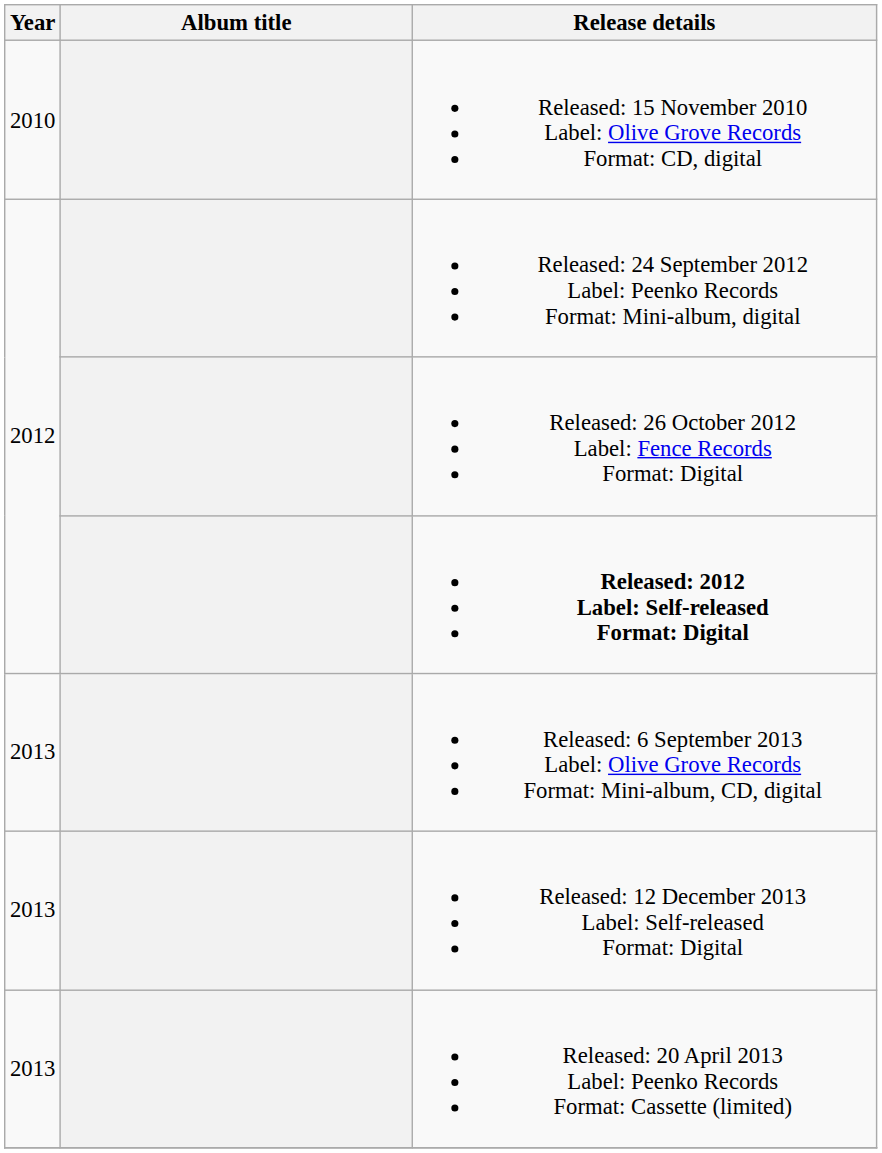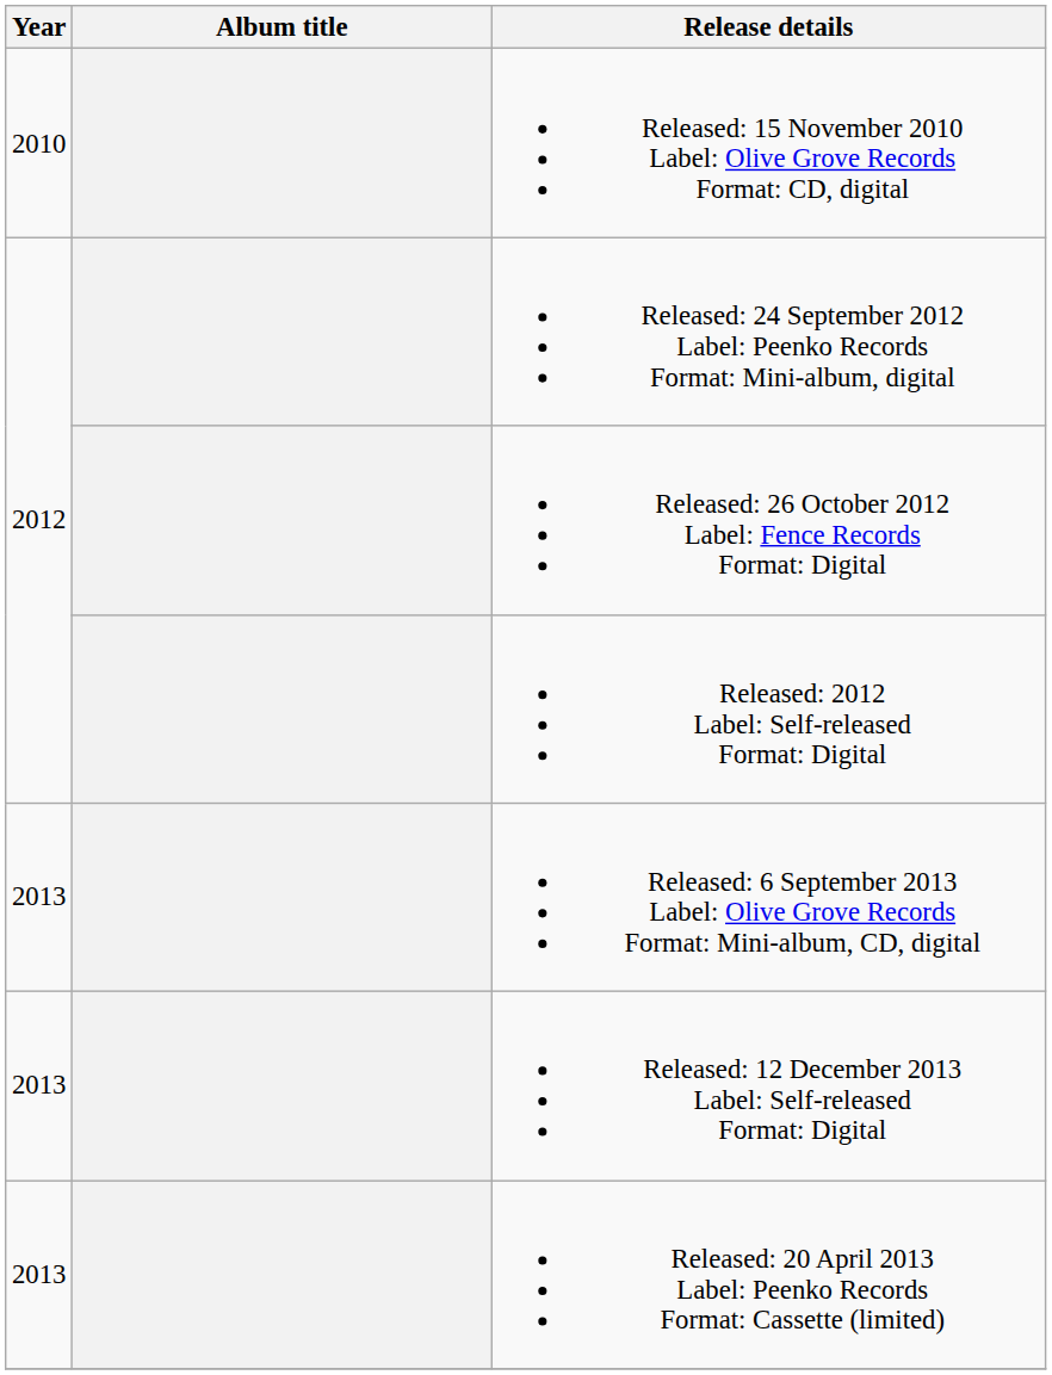Released: 2012 Label: Self-released Format: Digital | Release details: bold -> normal
